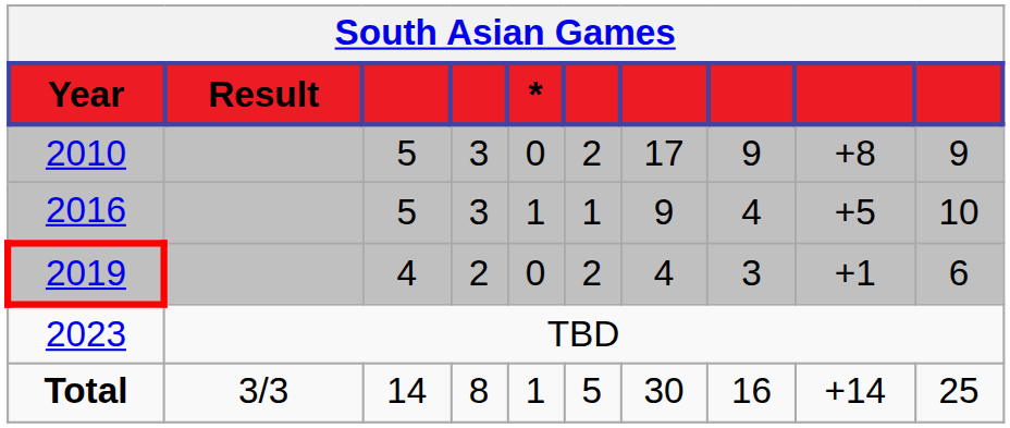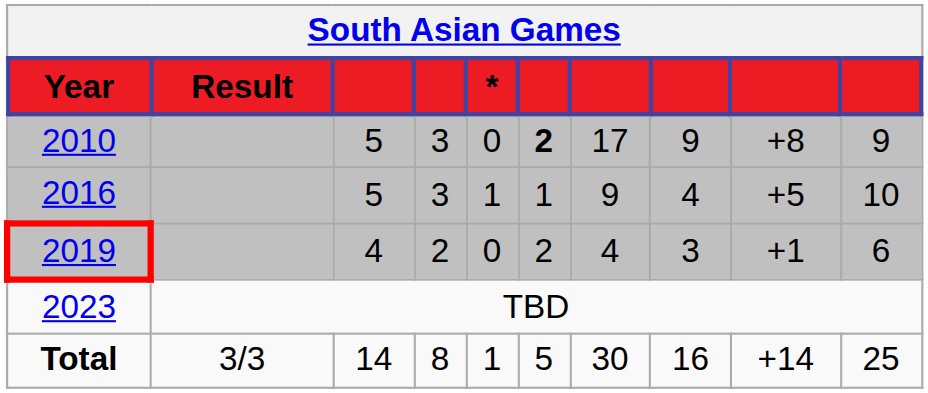2010 | column 6: normal -> bold
